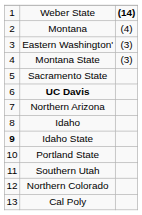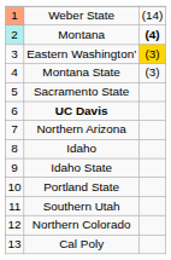Weber State | column 1: no background -> lightsalmon background
Weber State | column 3: bold -> normal
Montana | column 1: no background -> paleturquoise background
Montana | column 3: normal -> bold
Eastern Washington' | column 3: no background -> gold background
Idaho State | column 1: bold -> normal
